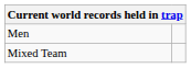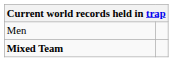Mixed Team | column 1: normal -> bold
